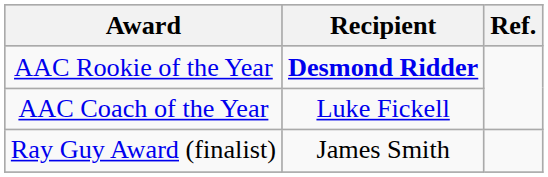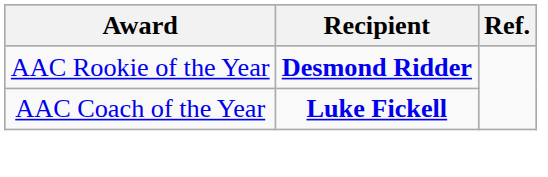AAC Coach of the Year | Recipient: normal -> bold
- row: Ray Guy Award (finalist) | James Smith
